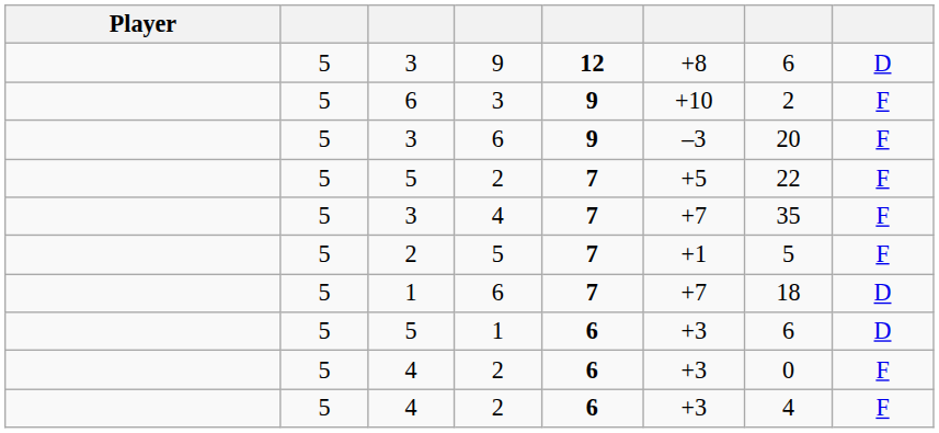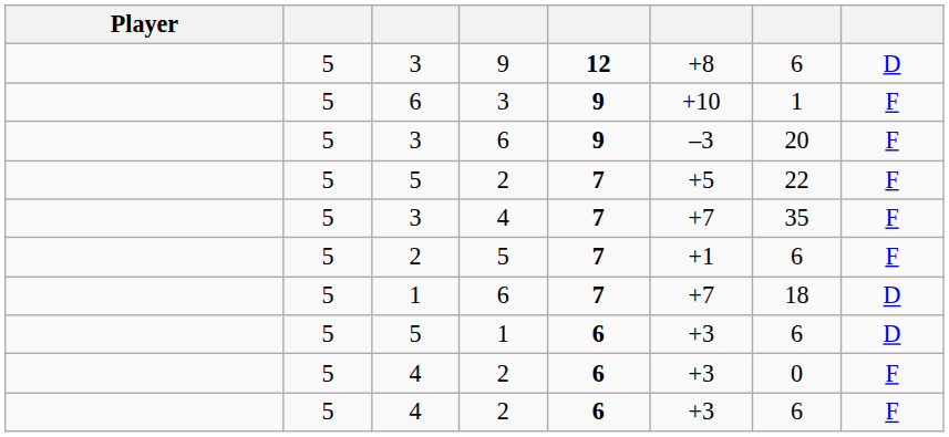row 3 | column 7: 2 -> 1
row 7 | column 7: 5 -> 6
row 11 | column 7: 4 -> 6
